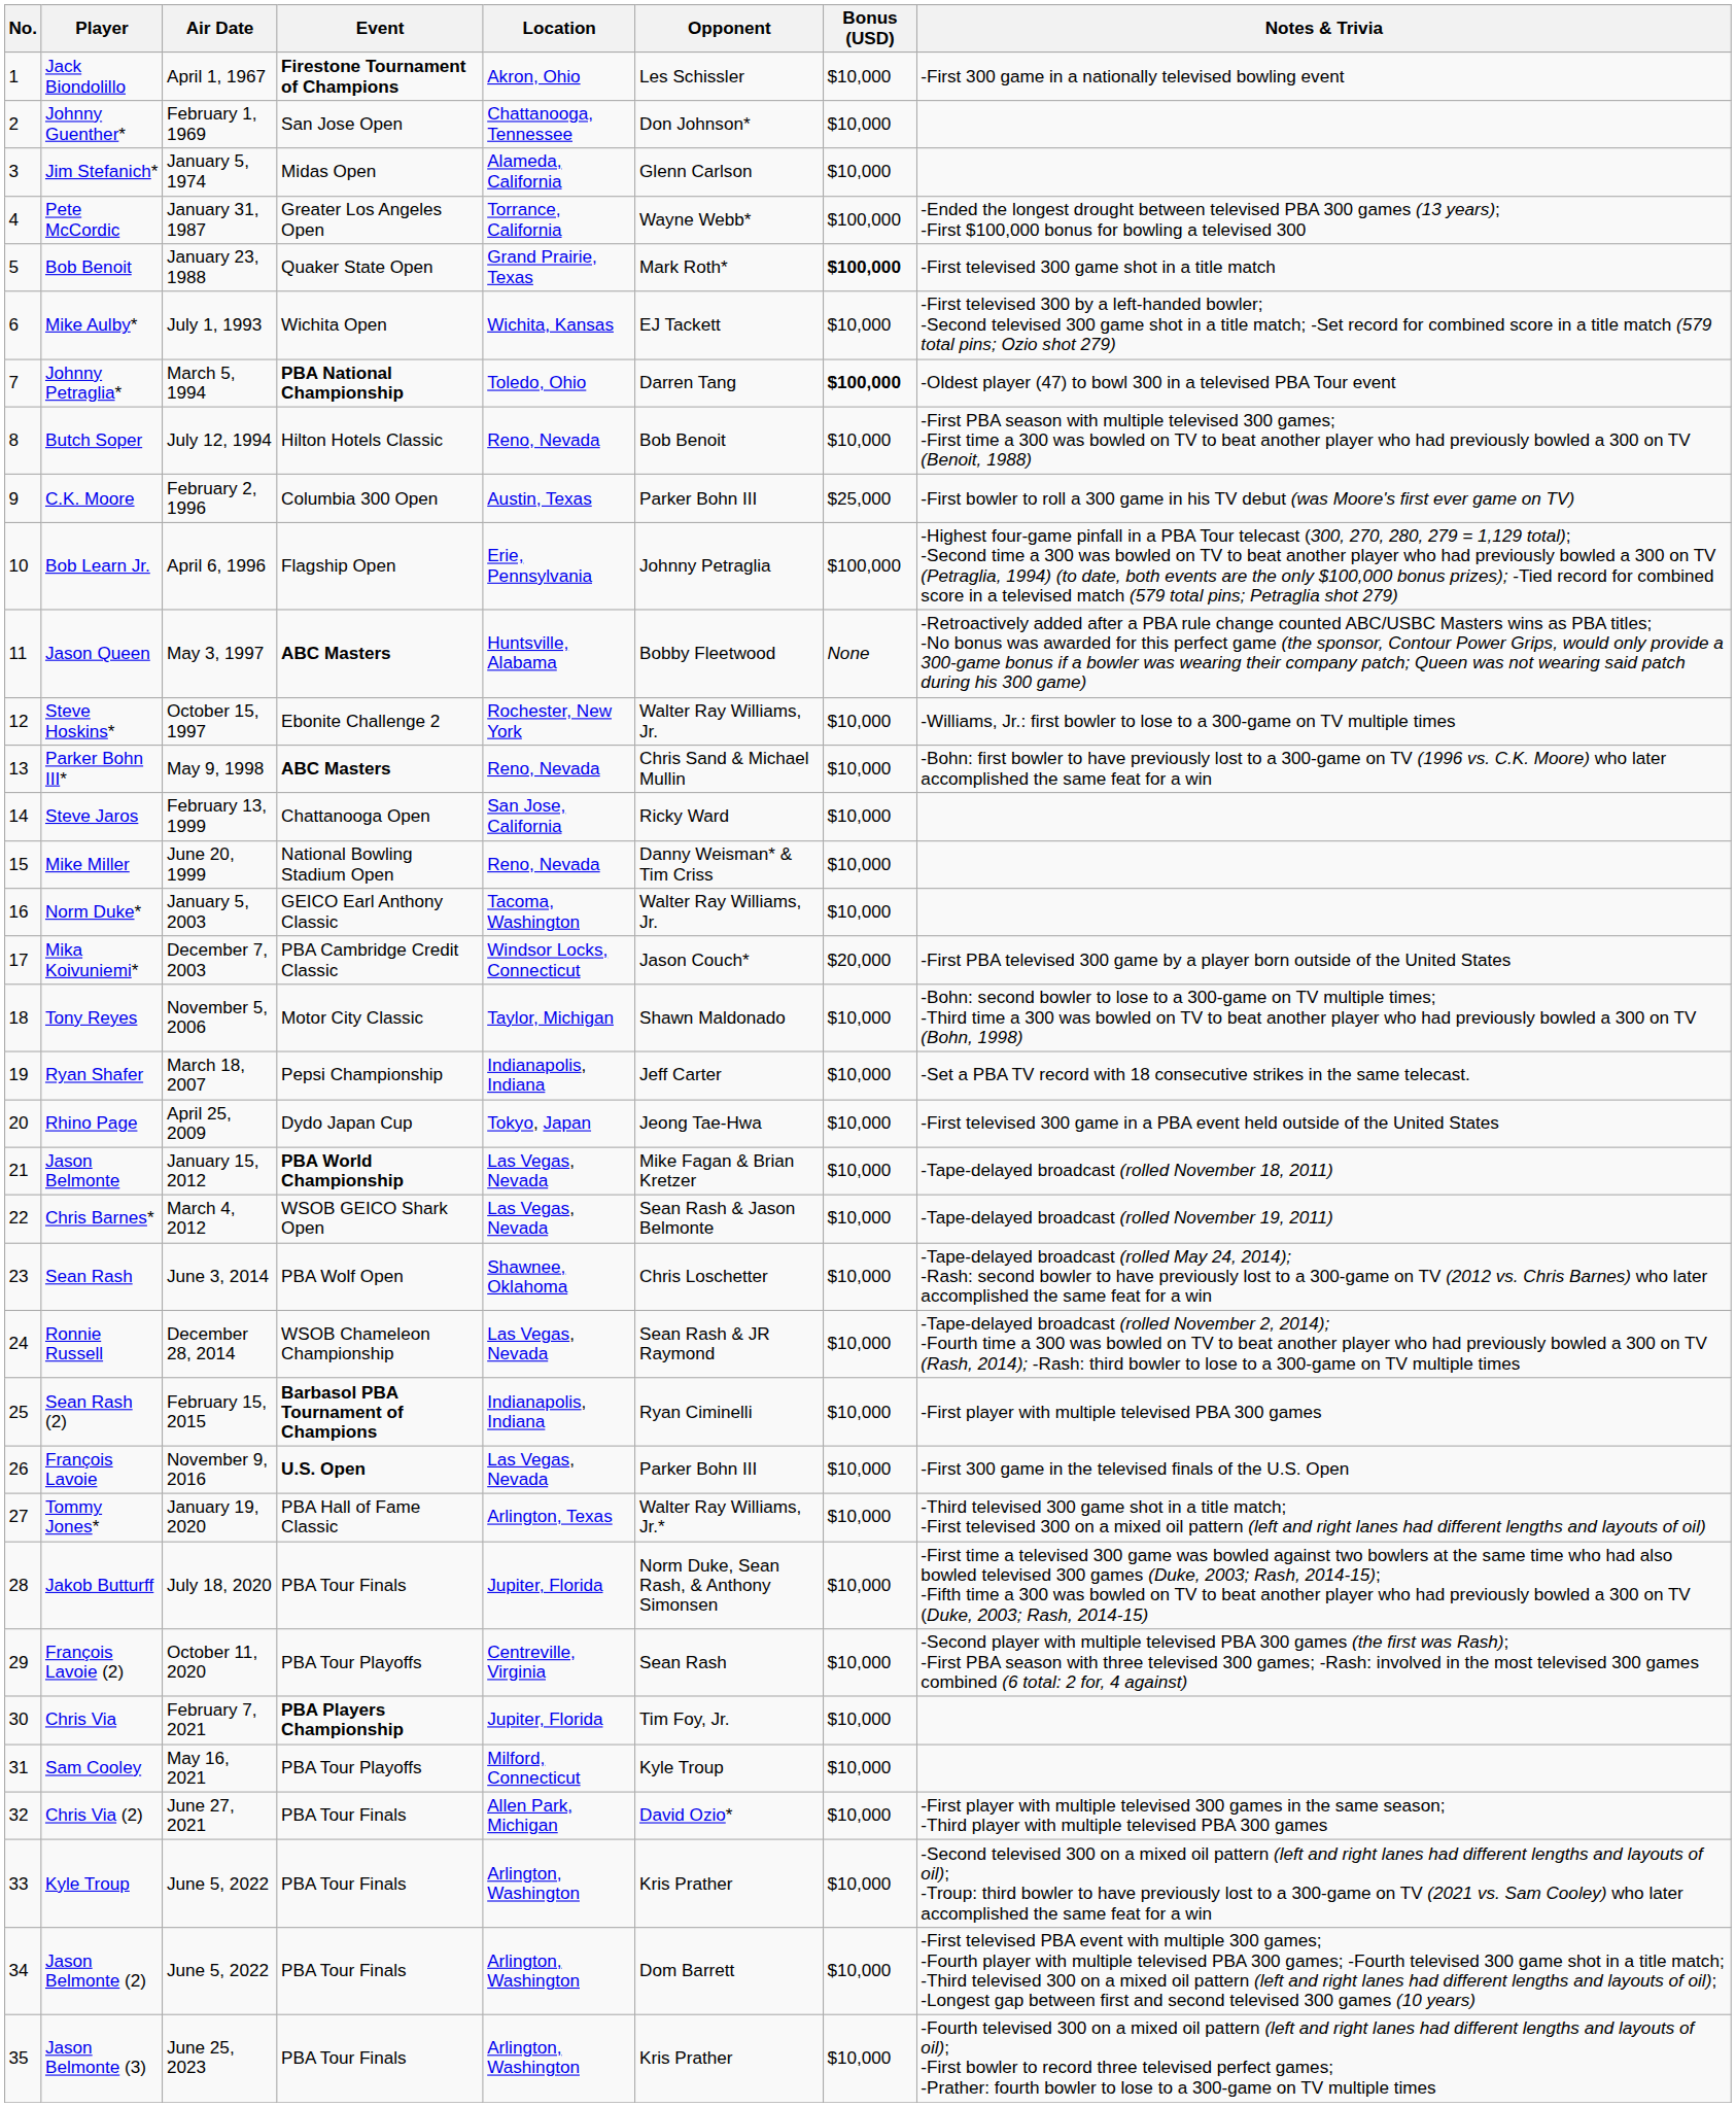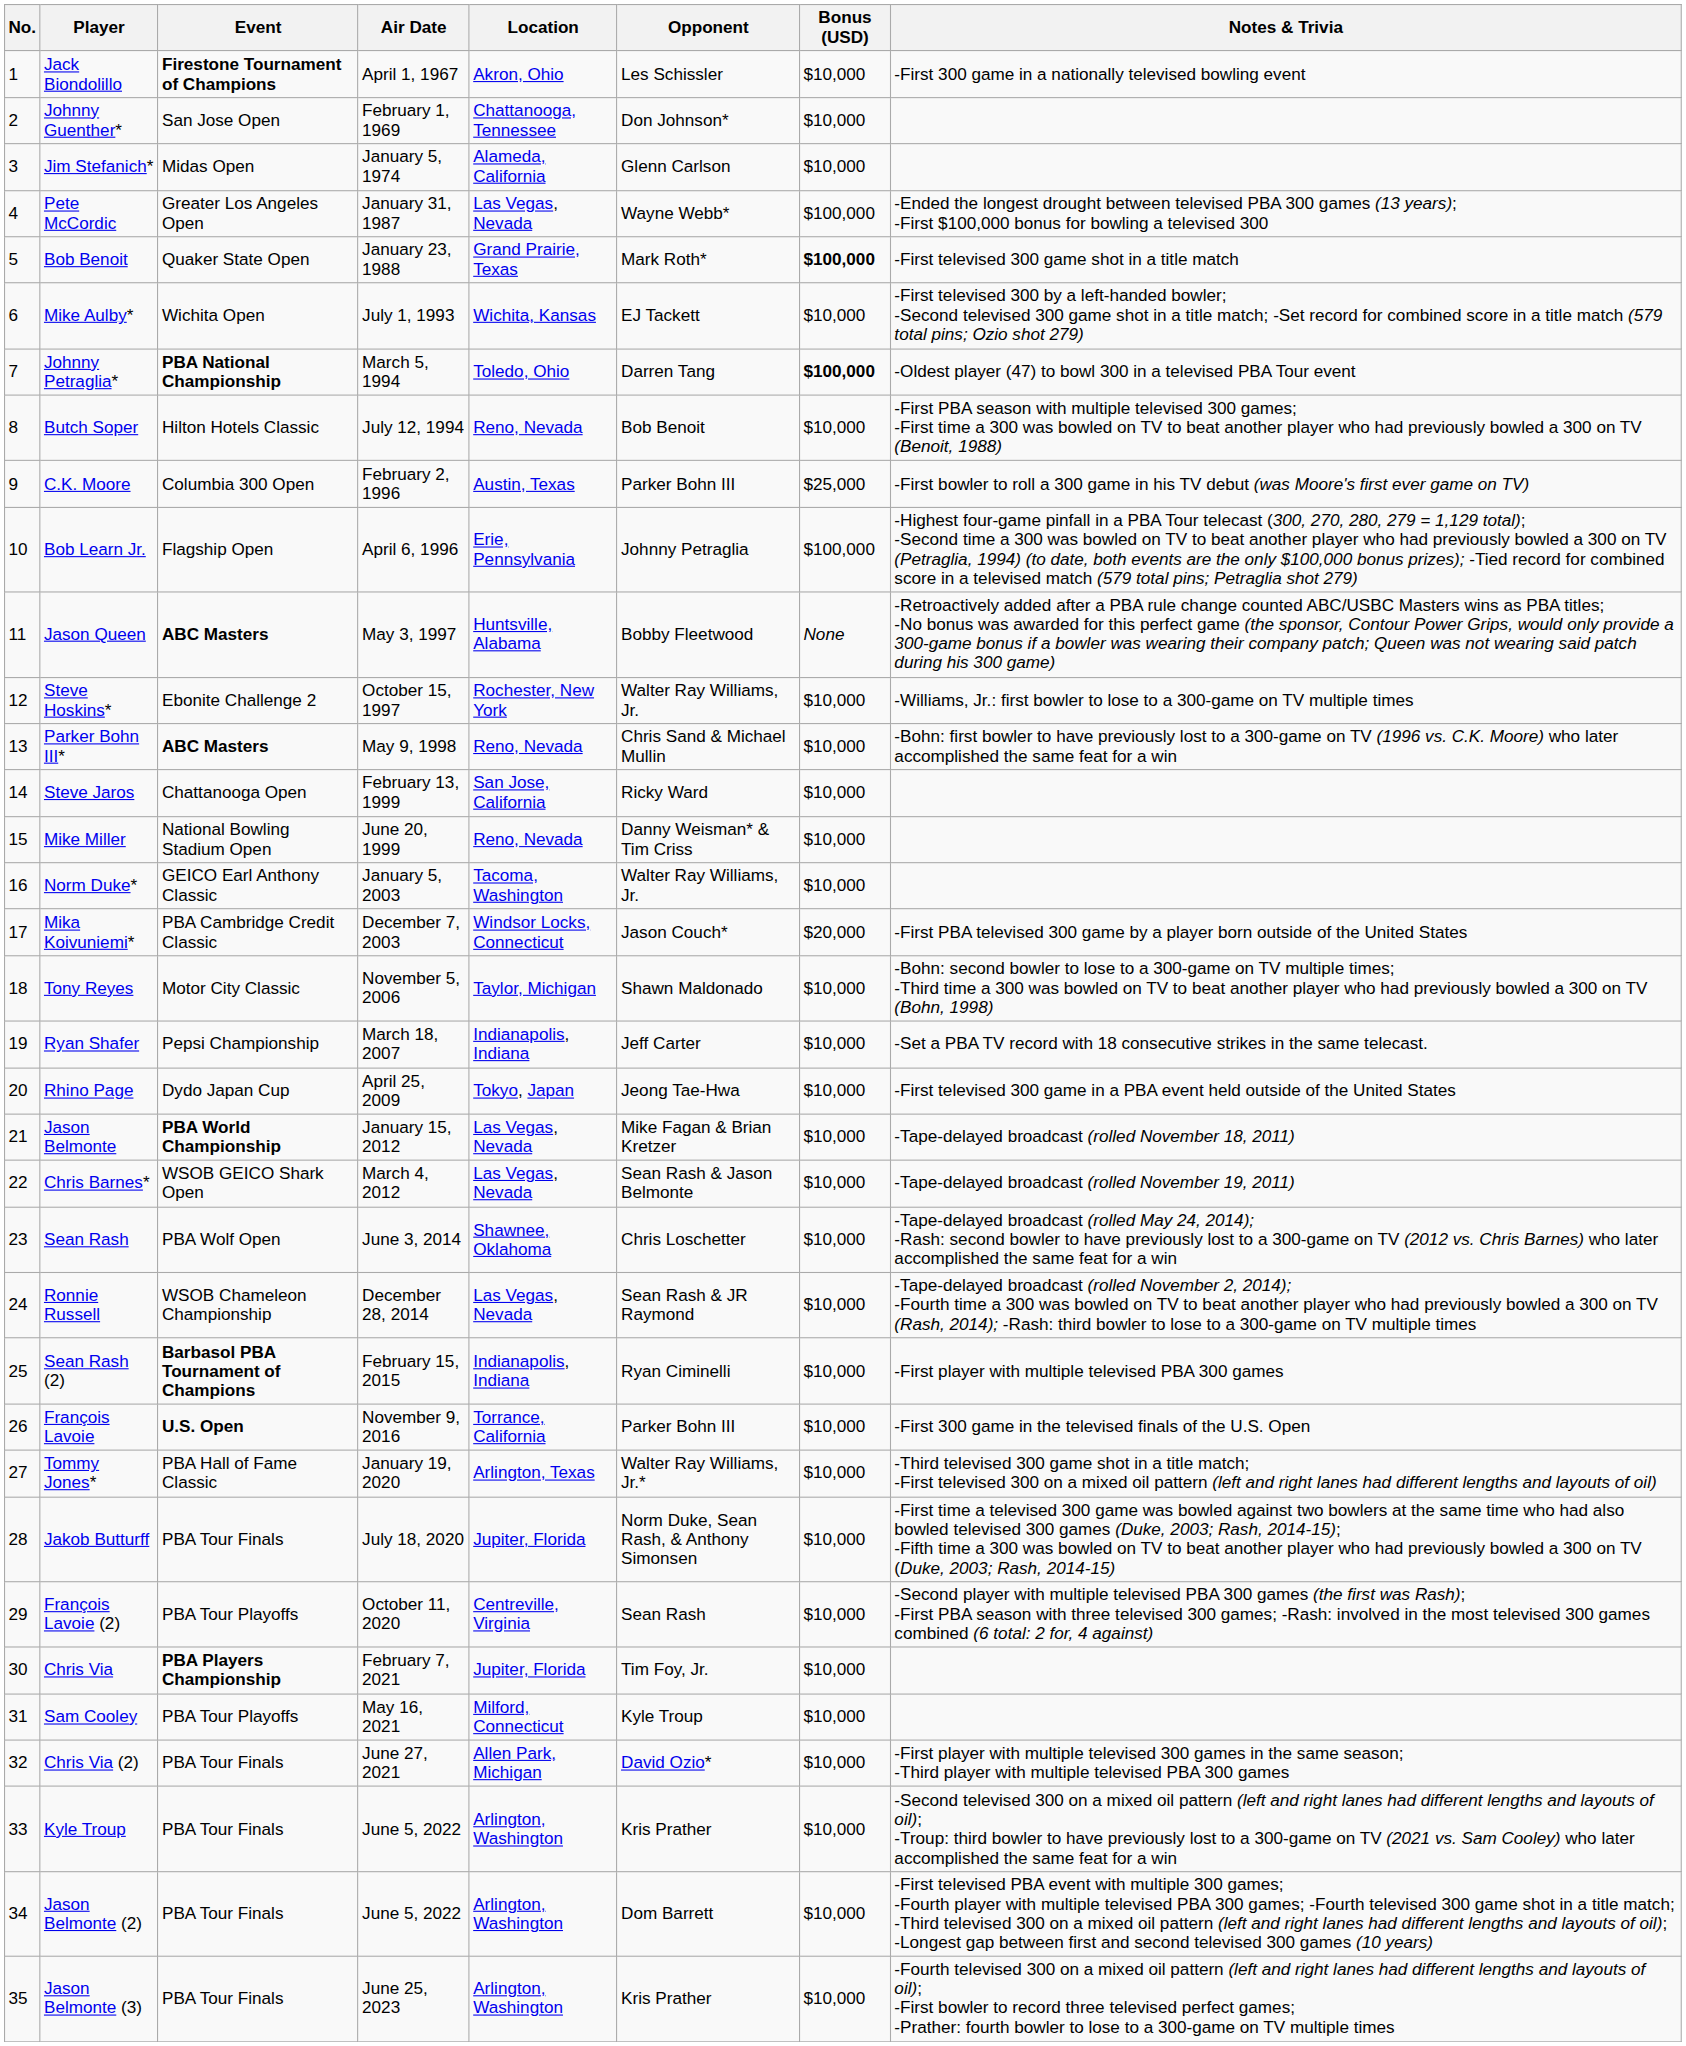columns swapped: Event <-> Air Date
Pete McCordic | Location: Torrance, California -> Las Vegas, Nevada
François Lavoie | Location: Las Vegas, Nevada -> Torrance, California
